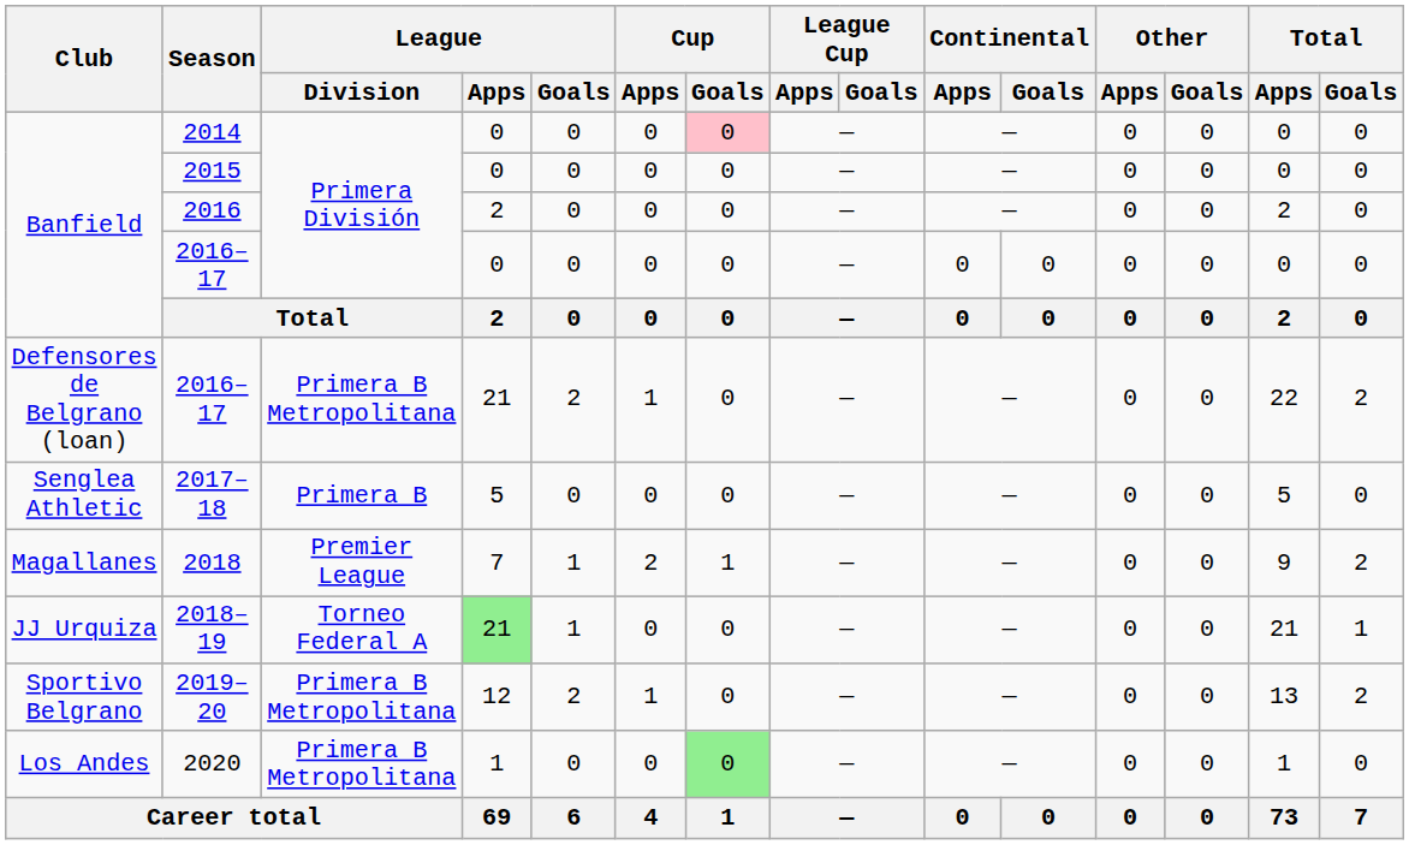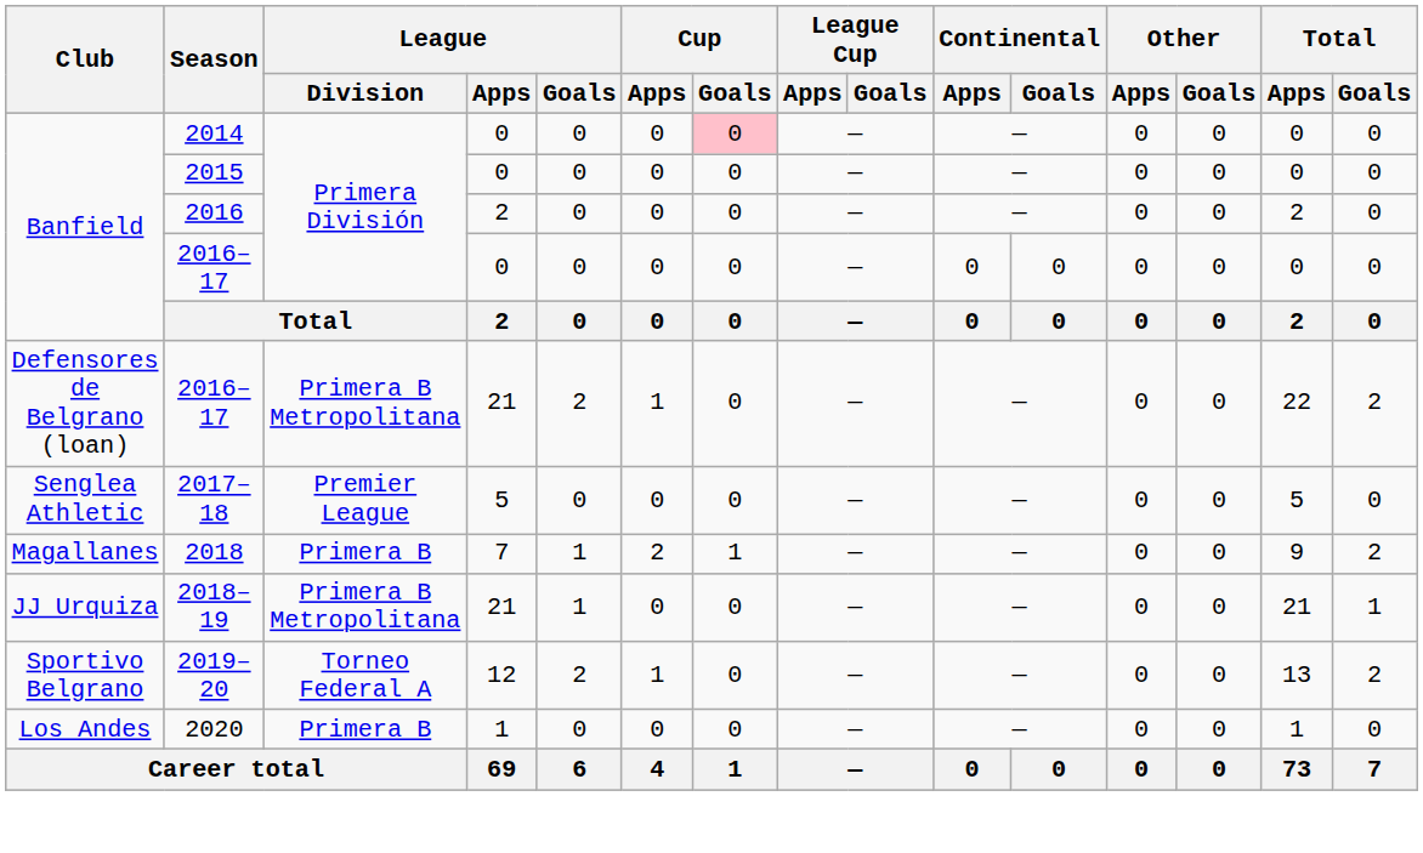2017–18 | League / Division: Primera B -> Premier League
2018 | League / Division: Premier League -> Primera B
2018–19 | League / Division: Torneo Federal A -> Primera B Metropolitana
2018–19 | League / Apps: lightgreen background -> no background
2019–20 | League / Division: Primera B Metropolitana -> Torneo Federal A
2020 | League / Division: Primera B Metropolitana -> Primera B
2020 | Cup / Goals: lightgreen background -> no background
